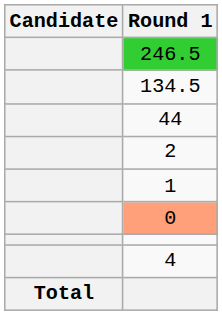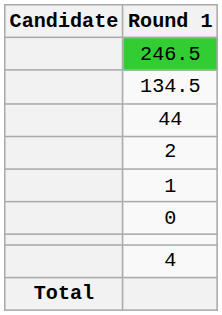row 7 | Round 1: lightsalmon background -> no background
